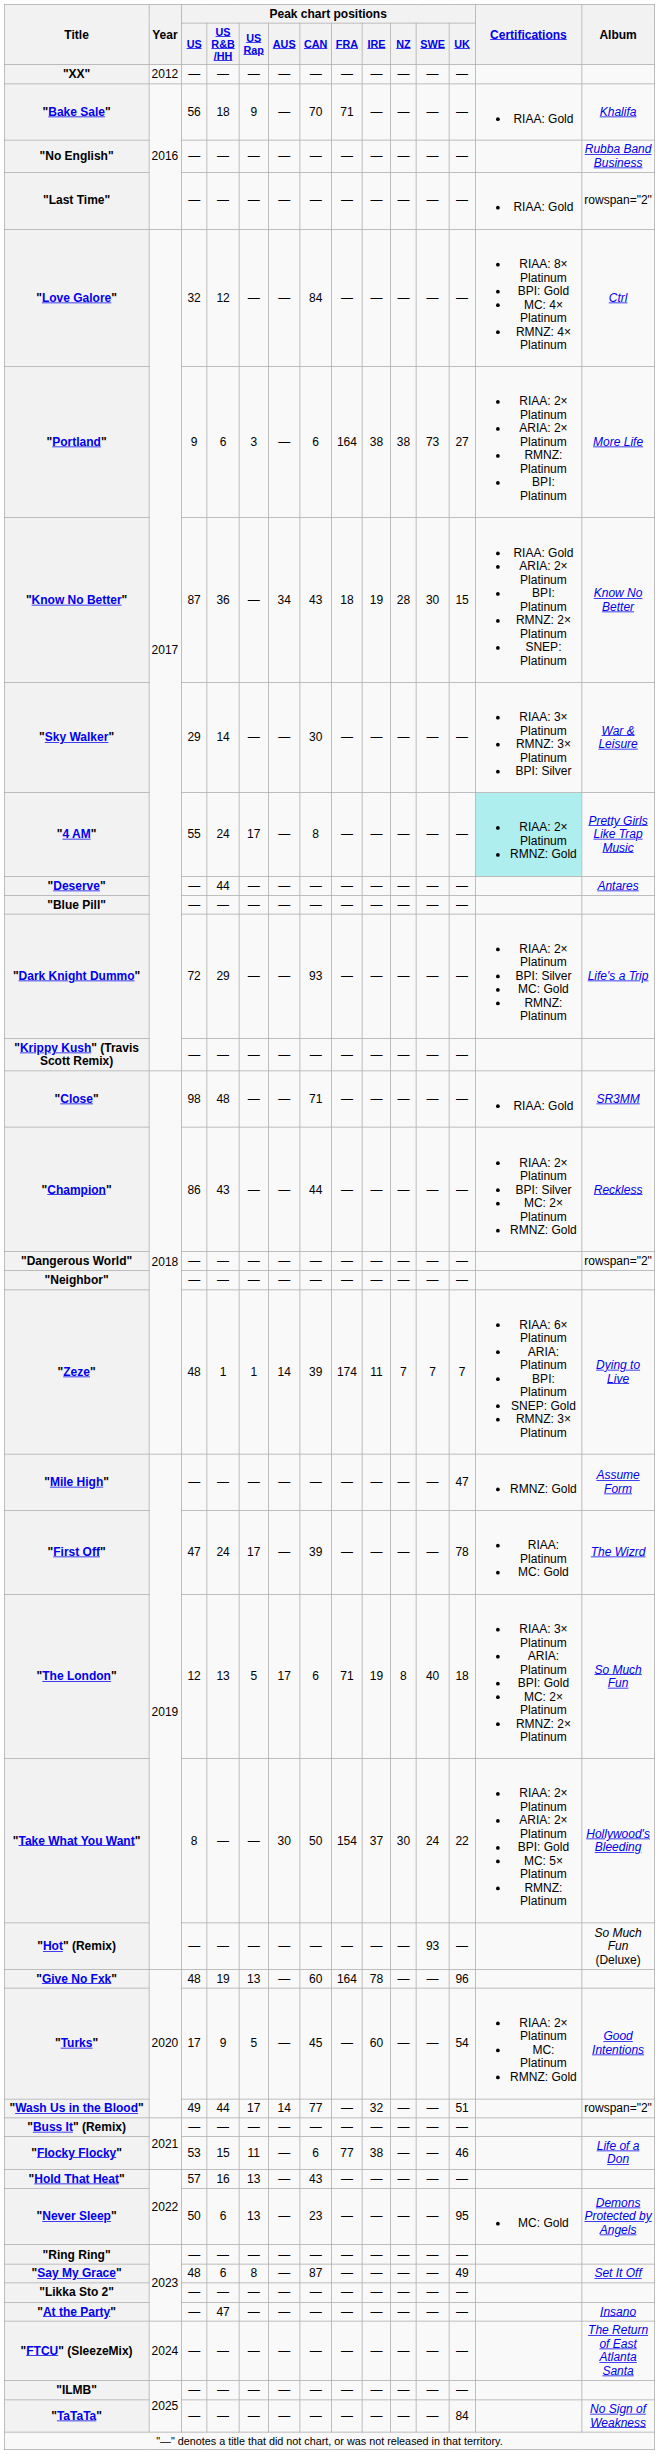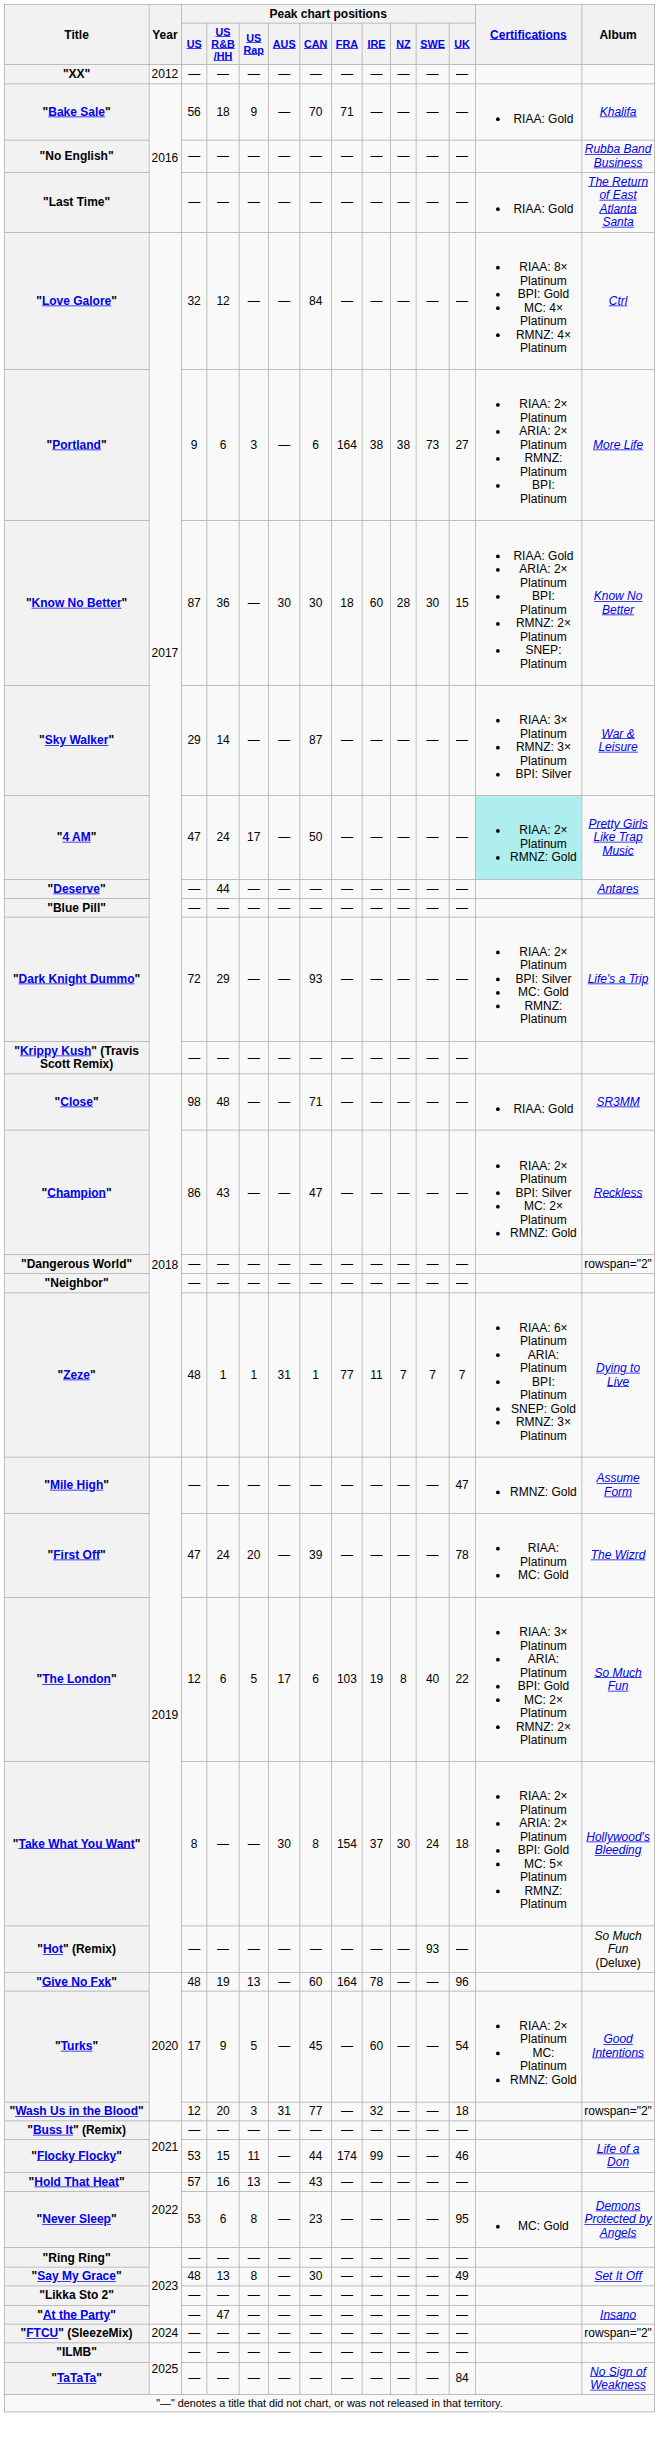"Last Time" | Album: rowspan="2" -> The Return of East Atlanta Santa
"Know No Better" | Peak chart positions / AUS: 34 -> 30
"Know No Better" | Peak chart positions / CAN: 43 -> 30
"Know No Better" | Peak chart positions / IRE: 19 -> 60
"Sky Walker" | Peak chart positions / CAN: 30 -> 87
"4 AM" | Peak chart positions / US: 55 -> 47
"4 AM" | Peak chart positions / CAN: 8 -> 50
"Champion" | Peak chart positions / CAN: 44 -> 47
"Zeze" | Peak chart positions / AUS: 14 -> 31
"Zeze" | Peak chart positions / CAN: 39 -> 1
"Zeze" | Peak chart positions / FRA: 174 -> 77
"First Off" | Peak chart positions / US Rap: 17 -> 20
"The London" | Peak chart positions / US R&B /HH: 13 -> 6
"The London" | Peak chart positions / FRA: 71 -> 103
"The London" | Peak chart positions / UK: 18 -> 22
"Take What You Want" | Peak chart positions / CAN: 50 -> 8
"Take What You Want" | Peak chart positions / UK: 22 -> 18
"Wash Us in the Blood" | Peak chart positions / US: 49 -> 12
"Wash Us in the Blood" | Peak chart positions / US R&B /HH: 44 -> 20
"Wash Us in the Blood" | Peak chart positions / US Rap: 17 -> 3
"Wash Us in the Blood" | Peak chart positions / AUS: 14 -> 31
"Wash Us in the Blood" | Peak chart positions / UK: 51 -> 18
"Flocky Flocky" | Peak chart positions / CAN: 6 -> 44
"Flocky Flocky" | Peak chart positions / FRA: 77 -> 174
"Flocky Flocky" | Peak chart positions / IRE: 38 -> 99
"Never Sleep" | Peak chart positions / US: 50 -> 53
"Never Sleep" | Peak chart positions / US Rap: 13 -> 8
"Say My Grace" | Peak chart positions / US R&B /HH: 6 -> 13
"Say My Grace" | Peak chart positions / CAN: 87 -> 30
"FTCU" (SleezeMix) | Album: The Return of East Atlanta Santa -> rowspan="2"
